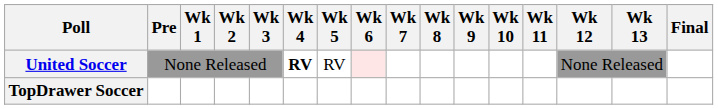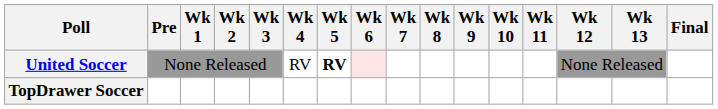United Soccer | Wk 4: bold -> normal
United Soccer | Wk 5: normal -> bold
